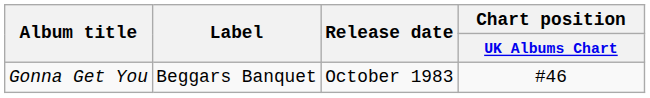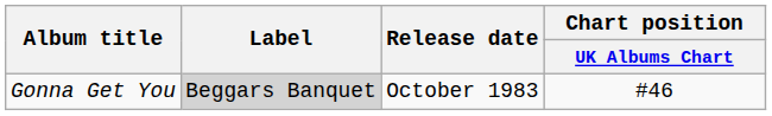Gonna Get You | Label: no background -> lightgrey background
